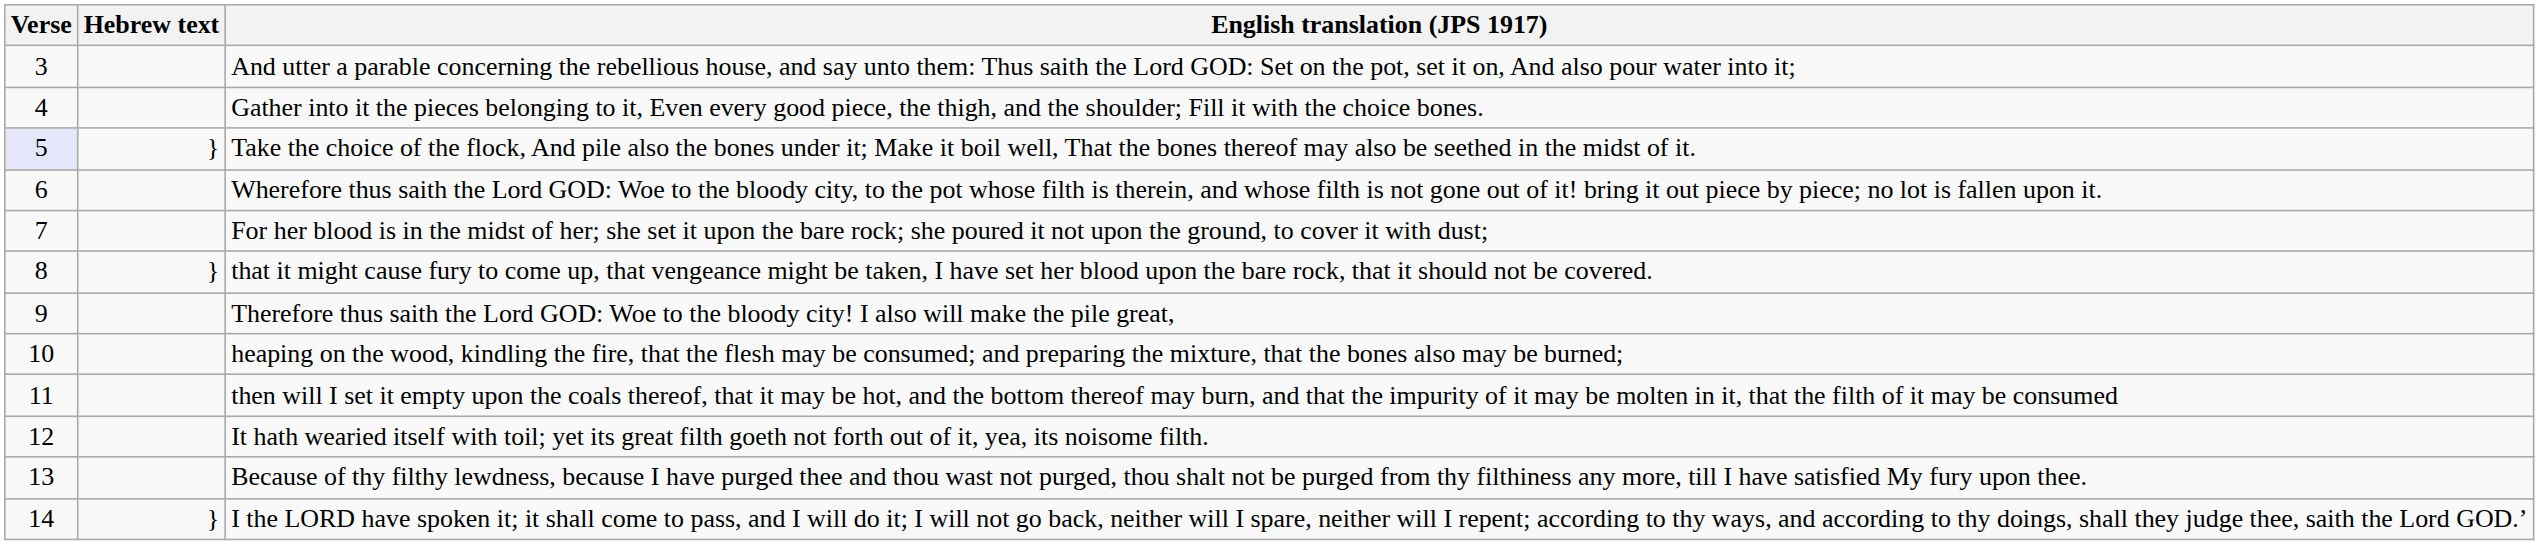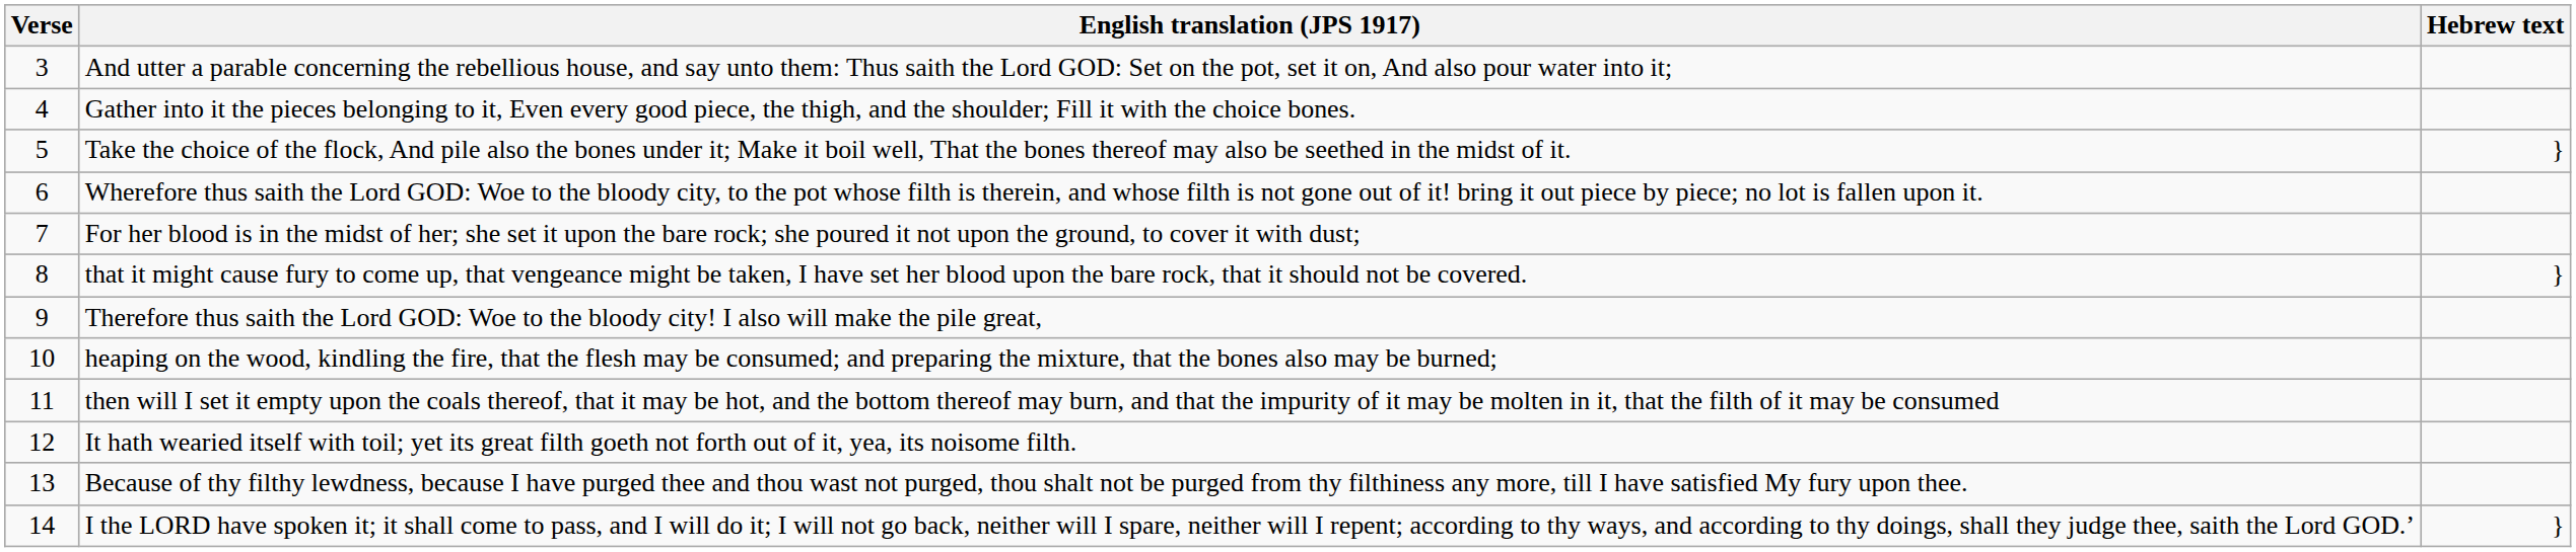columns swapped: Hebrew text <-> English translation (JPS 1917)
row 4 | Verse: lavender background -> no background
